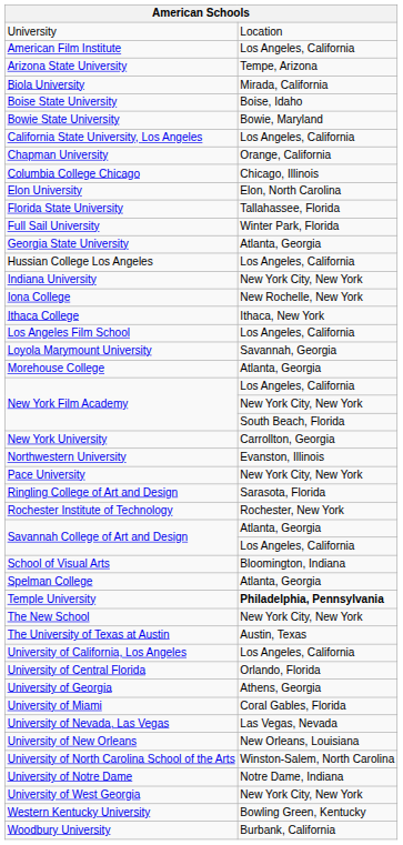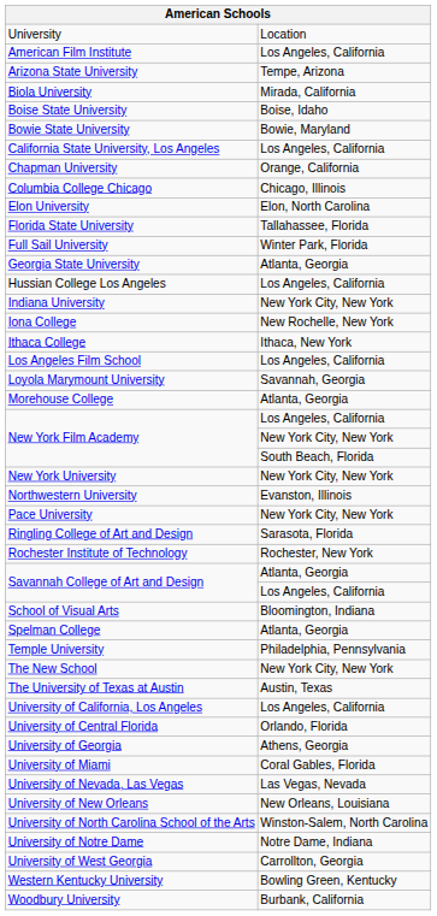row 25 | column 2: Carrollton, Georgia -> New York City, New York
row 34 | column 2: bold -> normal
row 45 | column 2: New York City, New York -> Carrollton, Georgia
